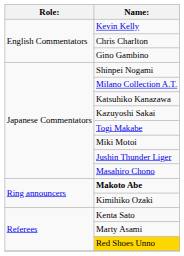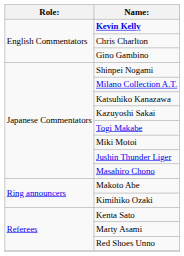Kevin Kelly | Name:: normal -> bold
Makoto Abe | Name:: bold -> normal
Red Shoes Unno | Name:: gold background -> no background
